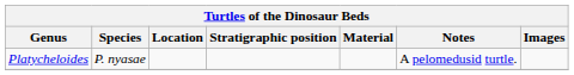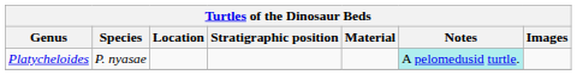Platycheloides | Notes: no background -> paleturquoise background
